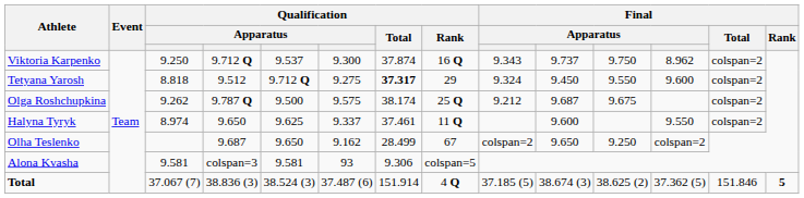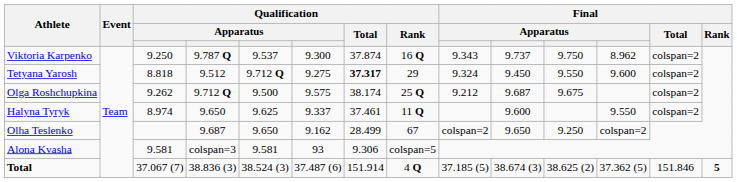Viktoria Karpenko | column 4: 9.712 Q -> 9.787 Q
Olga Roshchupkina | column 4: 9.787 Q -> 9.712 Q
